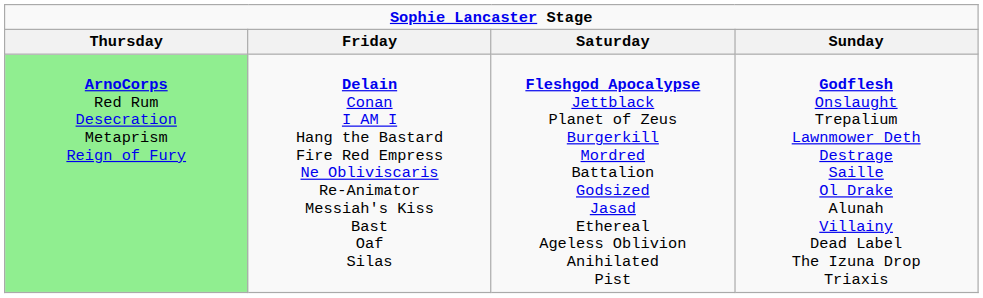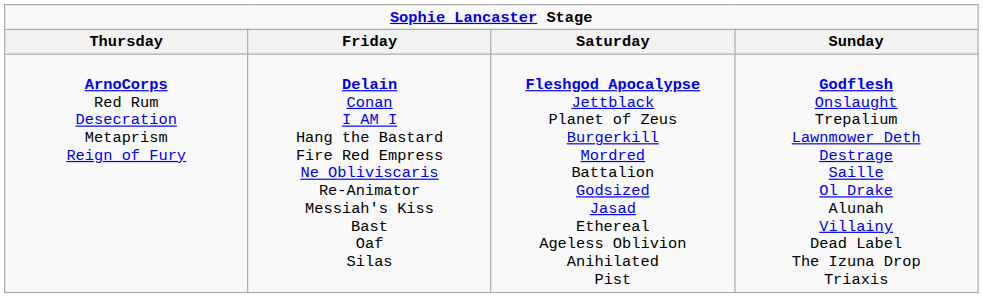ArnoCorps Red Rum Desecration Metaprism Reign of Fury | Thursday: lightgreen background -> no background
